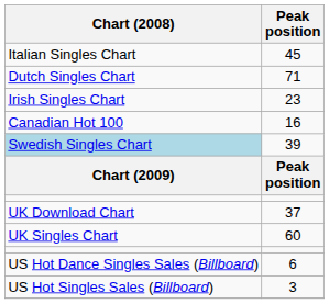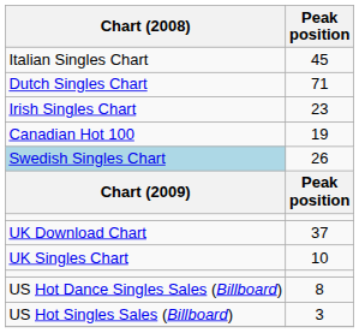row 5 | Peak position: 16 -> 19
row 6 | Peak position: 39 -> 26
row 10 | Peak position: 60 -> 10
row 12 | Peak position: 6 -> 8
